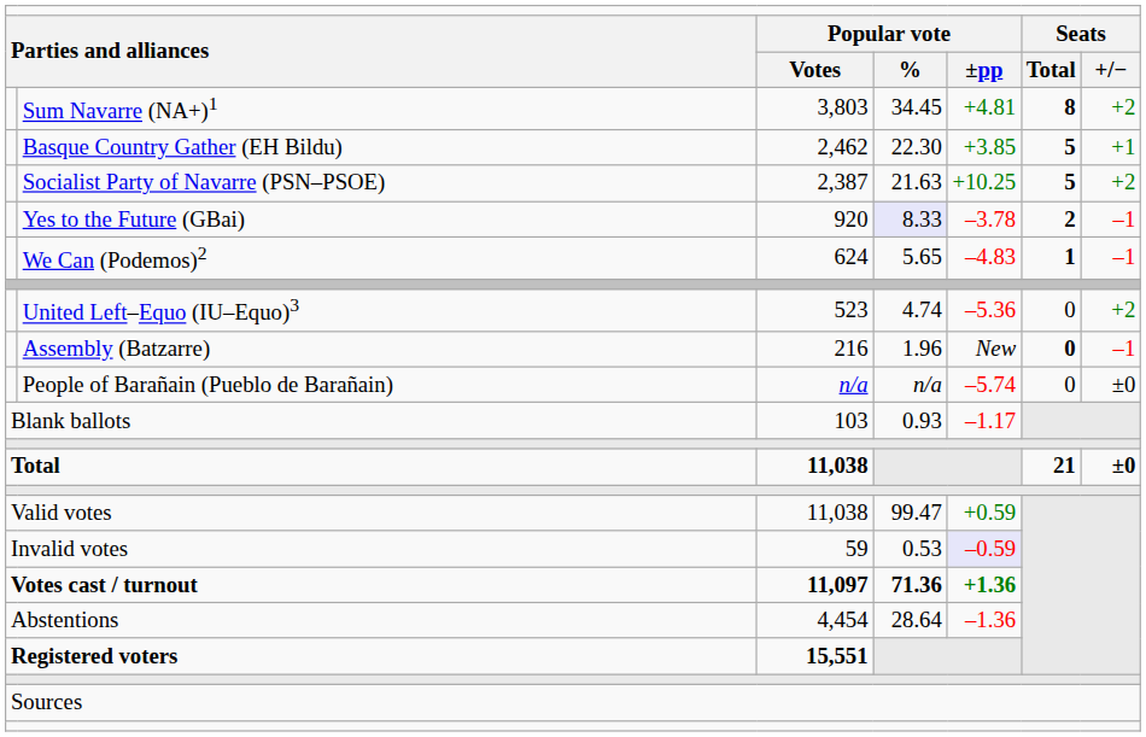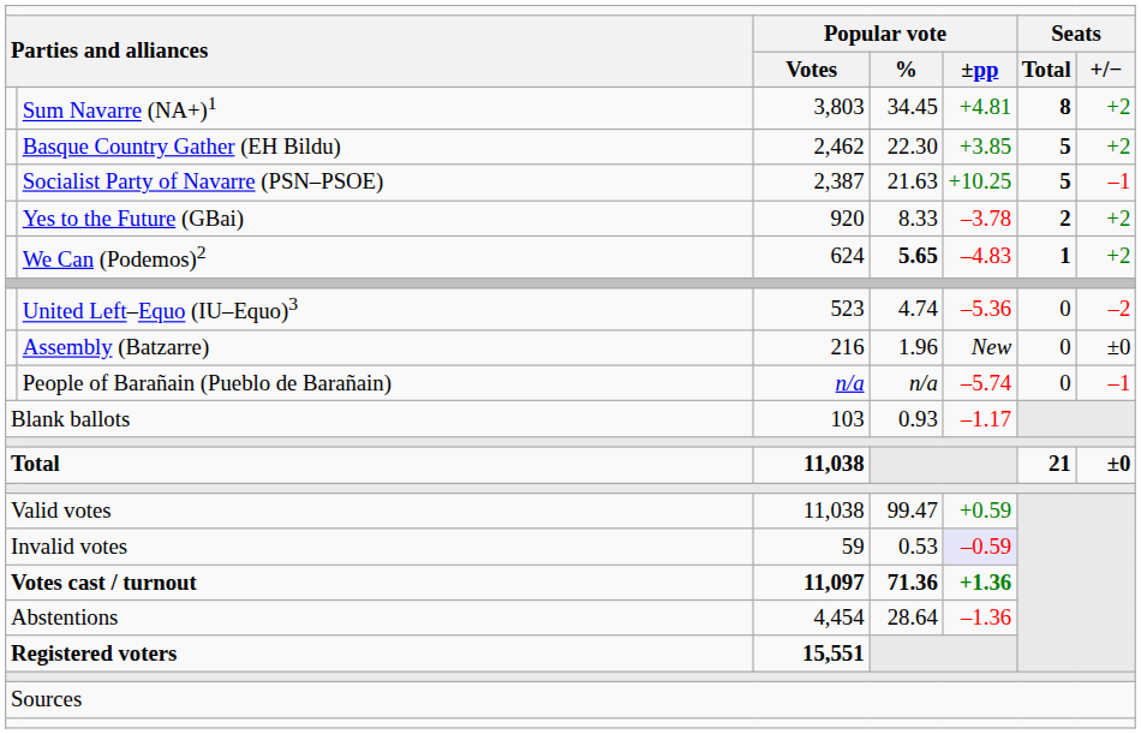Basque Country Gather (EH Bildu) | column 7: +1 -> +2
Socialist Party of Navarre (PSN–PSOE) | column 7: +2 -> –1
Yes to the Future (GBai) | column 4: lavender background -> no background
Yes to the Future (GBai) | column 7: –1 -> +2
We Can (Podemos)2 | column 4: normal -> bold
We Can (Podemos)2 | column 7: –1 -> +2
United Left–Equo (IU–Equo)3 | column 7: +2 -> –2
Assembly (Batzarre) | column 6: bold -> normal
Assembly (Batzarre) | column 7: –1 -> ±0
People of Barañain (Pueblo de Barañain) | column 7: ±0 -> –1
